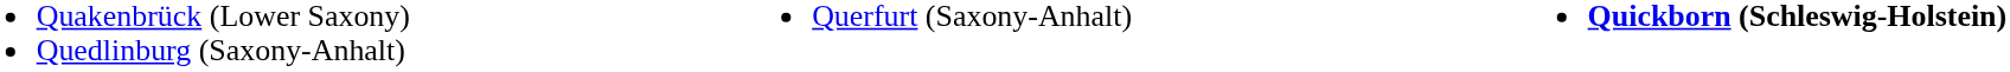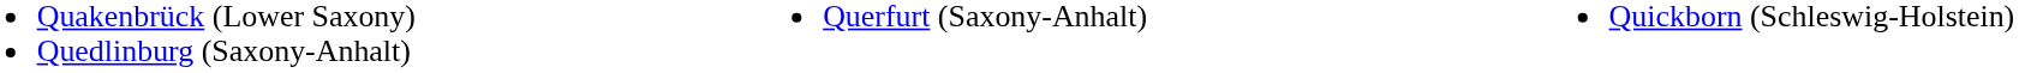Quakenbrück (Lower Saxony) Quedlinburg (Saxony-Anhalt) | column 3: bold -> normal
